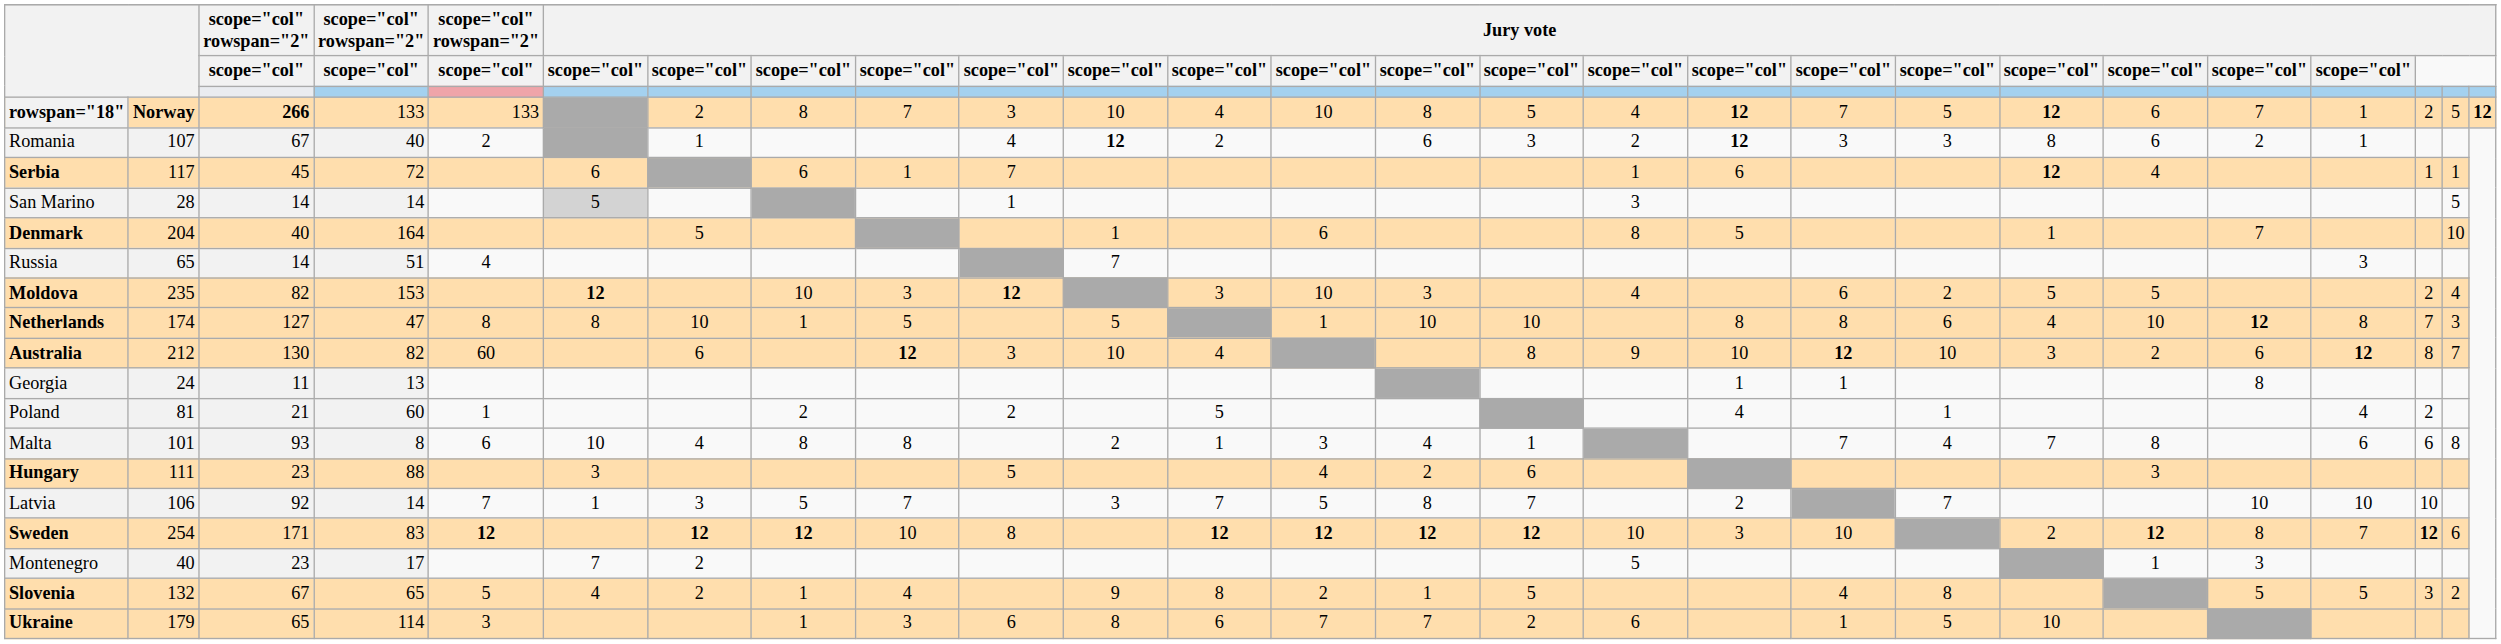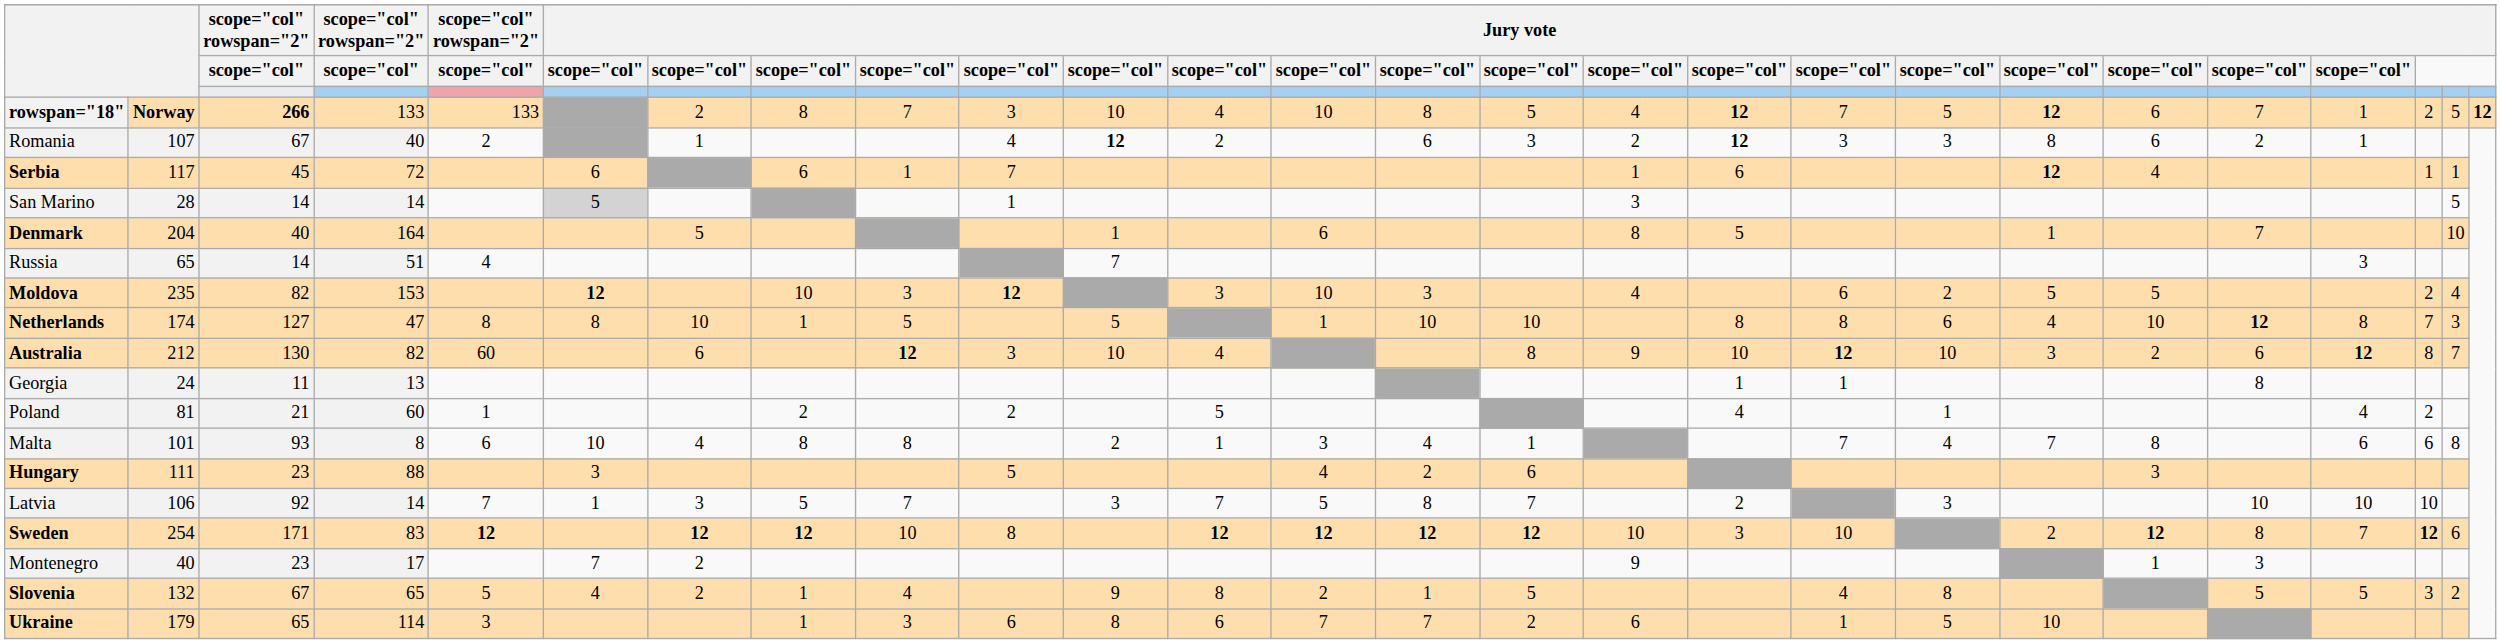Latvia | column 19: 7 -> 3
Montenegro | column 16: 5 -> 9
